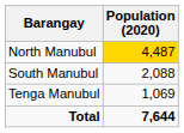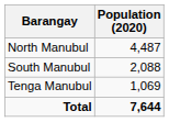North Manubul | Population (2020): gold background -> no background
